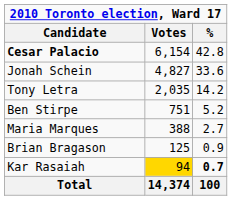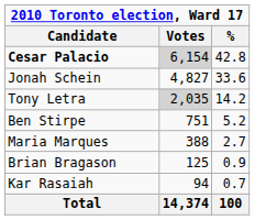Cesar Palacio | Votes: no background -> lightgrey background
Tony Letra | Votes: no background -> lightgrey background
Kar Rasaiah | Votes: gold background -> no background
Kar Rasaiah | %: bold -> normal
